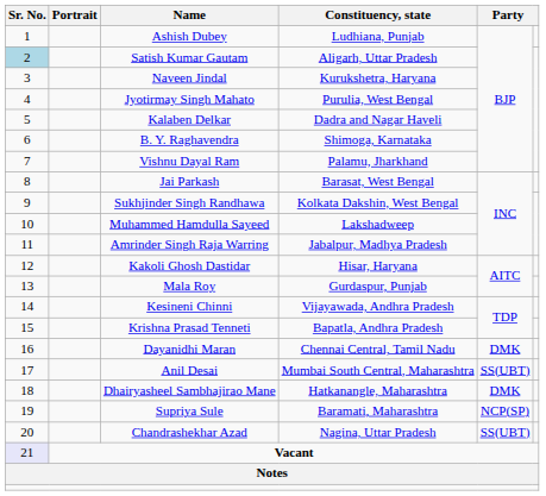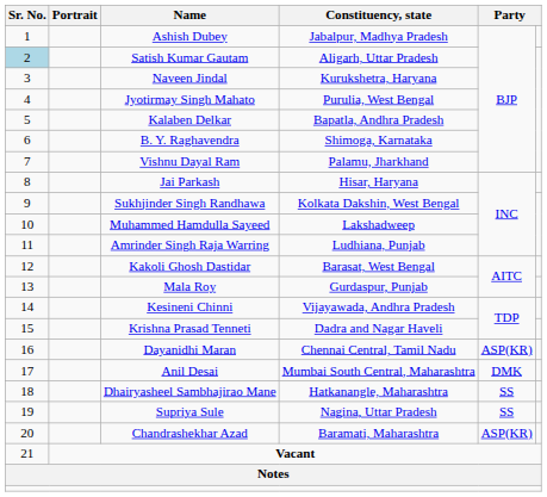Ashish Dubey | Constituency, state: Ludhiana, Punjab -> Jabalpur, Madhya Pradesh
Kalaben Delkar | Constituency, state: Dadra and Nagar Haveli -> Bapatla, Andhra Pradesh
Jai Parkash | Constituency, state: Barasat, West Bengal -> Hisar, Haryana
Amrinder Singh Raja Warring | Constituency, state: Jabalpur, Madhya Pradesh -> Ludhiana, Punjab
Kakoli Ghosh Dastidar | Constituency, state: Hisar, Haryana -> Barasat, West Bengal
Krishna Prasad Tenneti | Constituency, state: Bapatla, Andhra Pradesh -> Dadra and Nagar Haveli
Dayanidhi Maran | column 5: DMK -> ASP(KR)
Anil Desai | column 5: SS(UBT) -> DMK
Dhairyasheel Sambhajirao Mane | column 5: DMK -> SS
Supriya Sule | Constituency, state: Baramati, Maharashtra -> Nagina, Uttar Pradesh
Supriya Sule | column 5: NCP(SP) -> SS
Chandrashekhar Azad | Constituency, state: Nagina, Uttar Pradesh -> Baramati, Maharashtra
Chandrashekhar Azad | column 5: SS(UBT) -> ASP(KR)
Vacant | Sr. No.: lavender background -> no background
